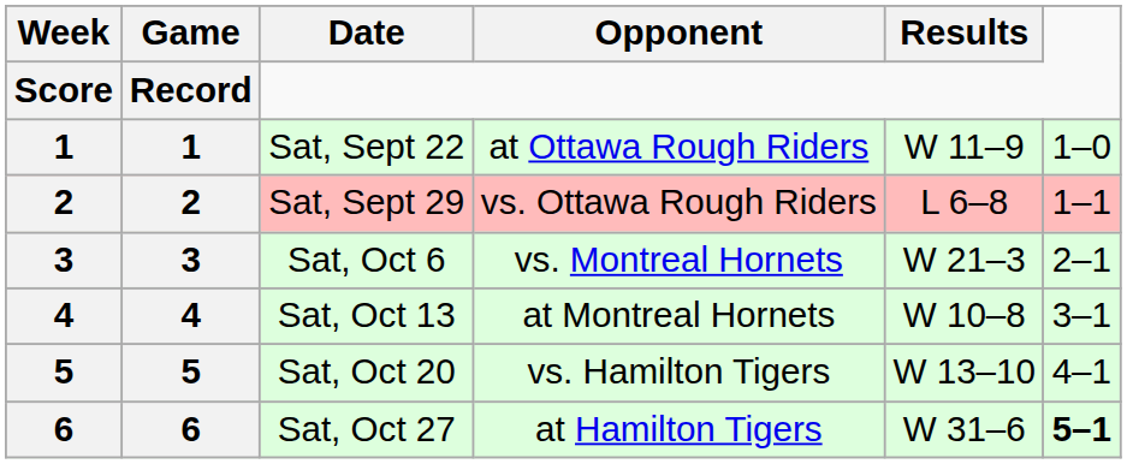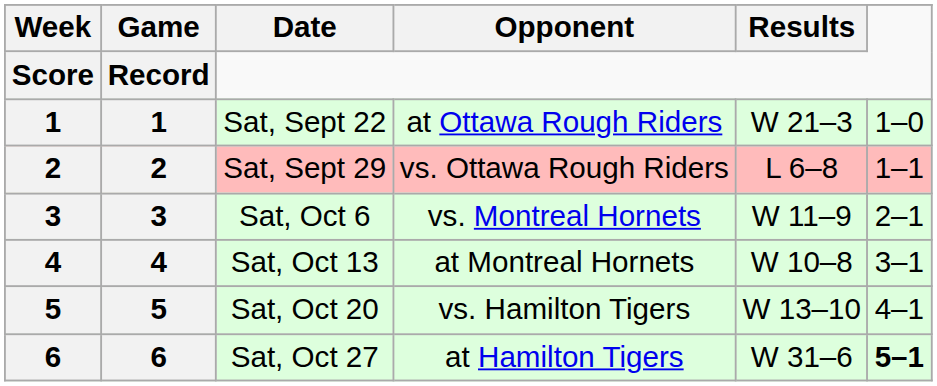Sat, Sept 22 | Results: W 11–9 -> W 21–3
Sat, Oct 6 | Results: W 21–3 -> W 11–9
